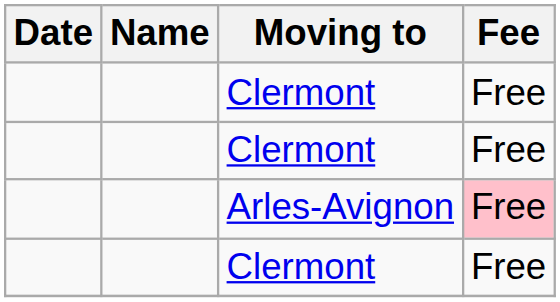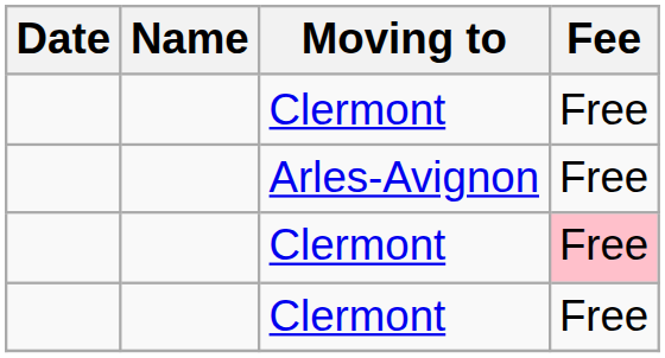row 3 | Moving to: Clermont -> Arles-Avignon
row 4 | Moving to: Arles-Avignon -> Clermont
